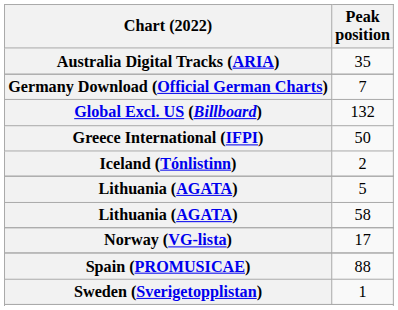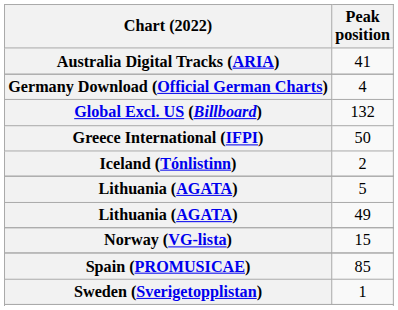row 2 | Peak position: 35 -> 41
row 3 | Peak position: 7 -> 4
row 8 | Peak position: 58 -> 49
row 9 | Peak position: 17 -> 15
row 10 | Peak position: 88 -> 85
